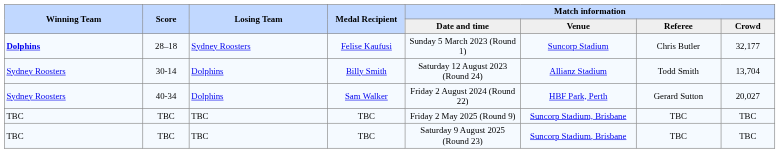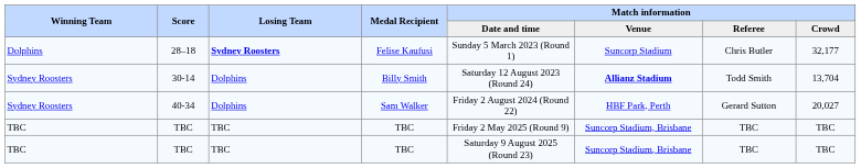28–18 | Winning Team: bold -> normal
28–18 | Losing Team: normal -> bold
30-14 | Match information / Venue: normal -> bold
